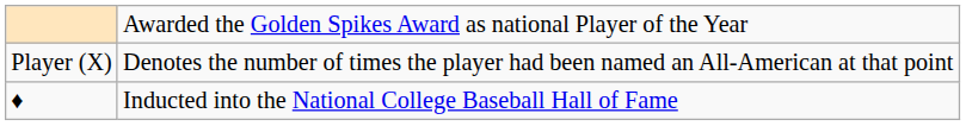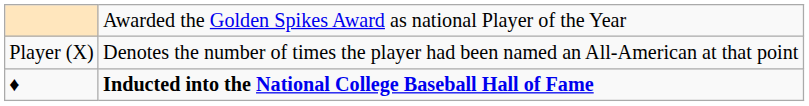♦ | column 2: normal -> bold
